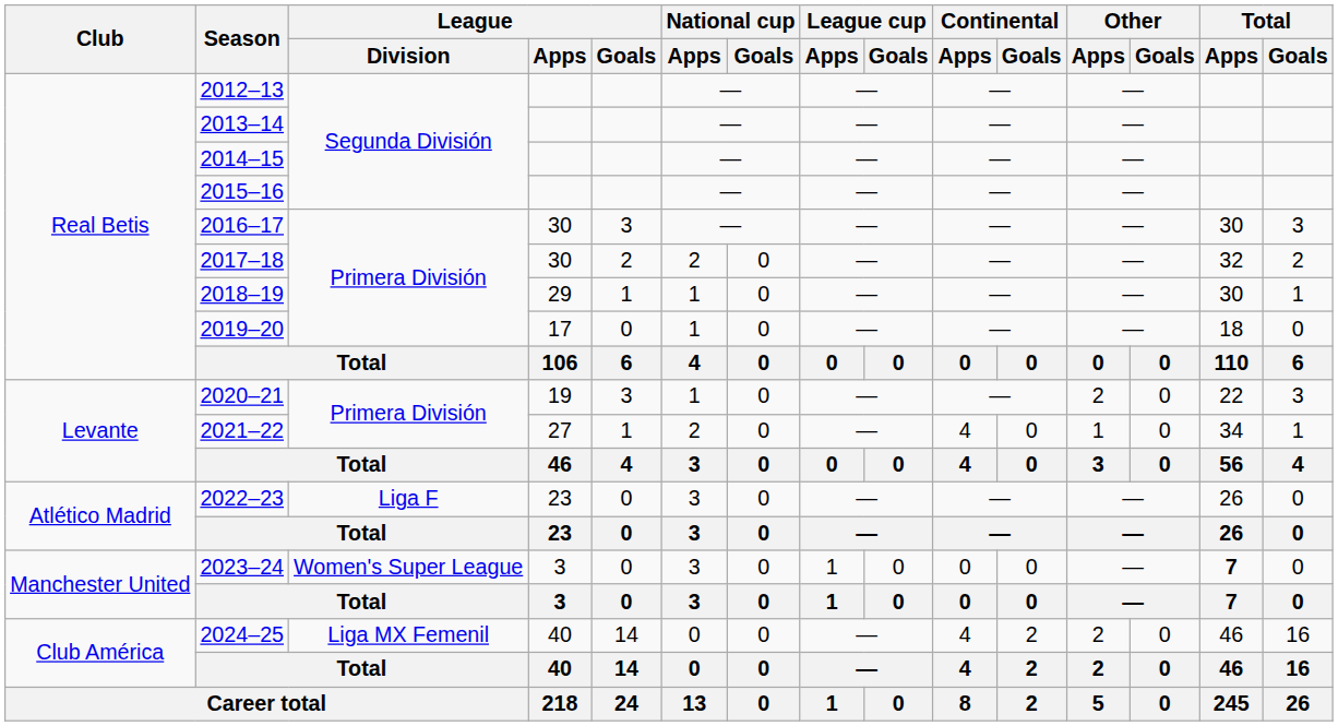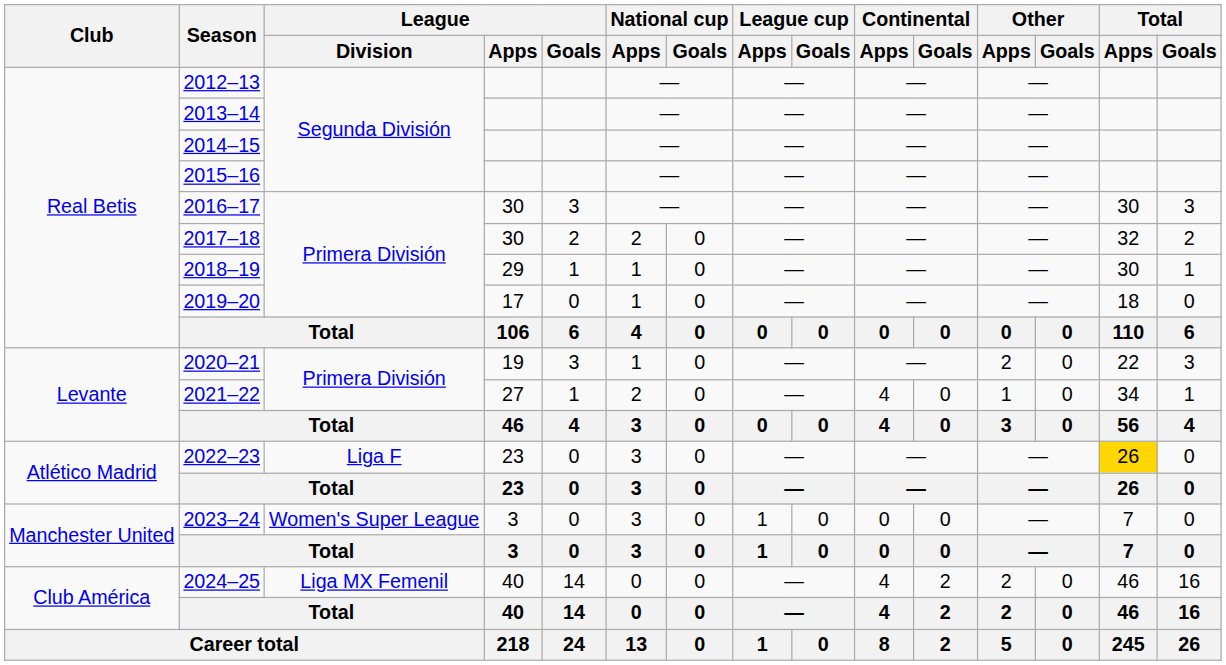2022–23 | Total / Apps: no background -> gold background
2023–24 | Total / Apps: bold -> normal
